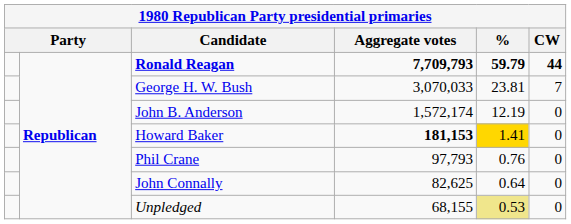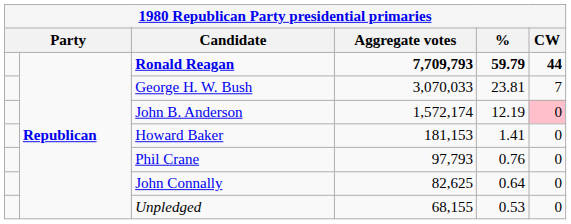John B. Anderson | CW: no background -> pink background
Howard Baker | Aggregate votes: bold -> normal
Howard Baker | %: gold background -> no background
Unpledged | %: khaki background -> no background
